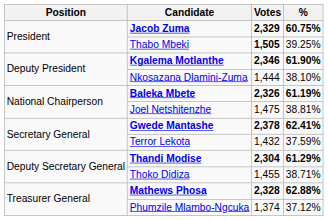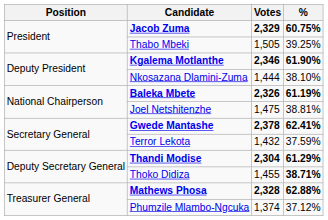Thabo Mbeki | Votes: bold -> normal
Thoko Didiza | %: normal -> bold
